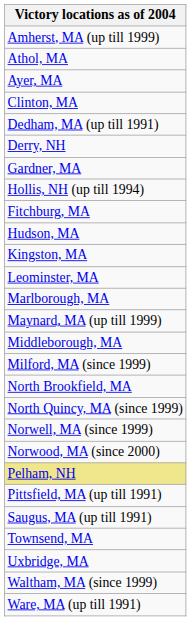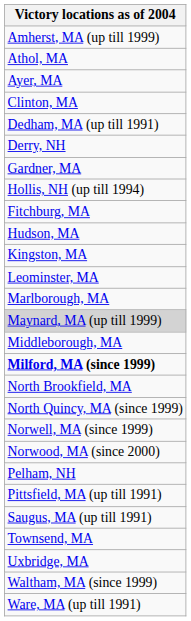row 15 | column 1: no background -> lightgrey background
row 17 | column 1: normal -> bold
row 22 | column 1: khaki background -> no background
